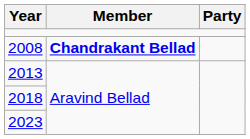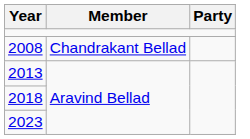2008 | Member: bold -> normal
